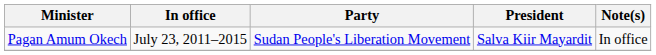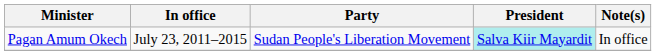Pagan Amum Okech | President: no background -> paleturquoise background
